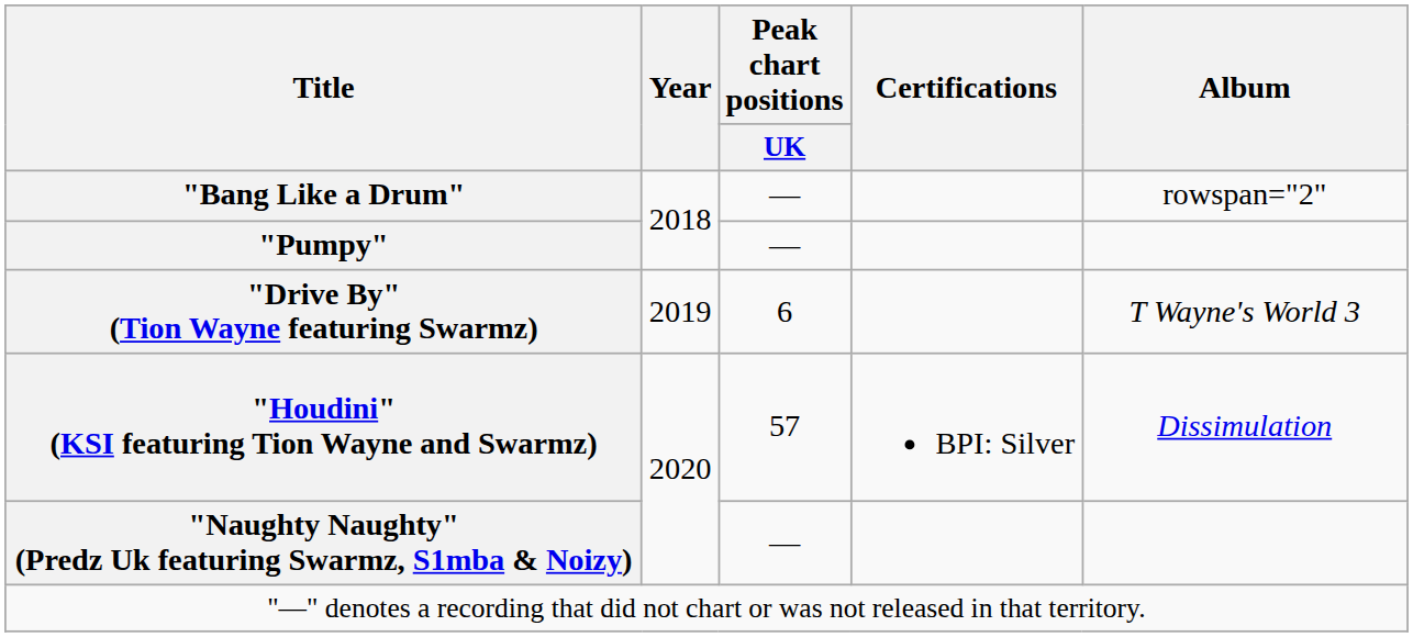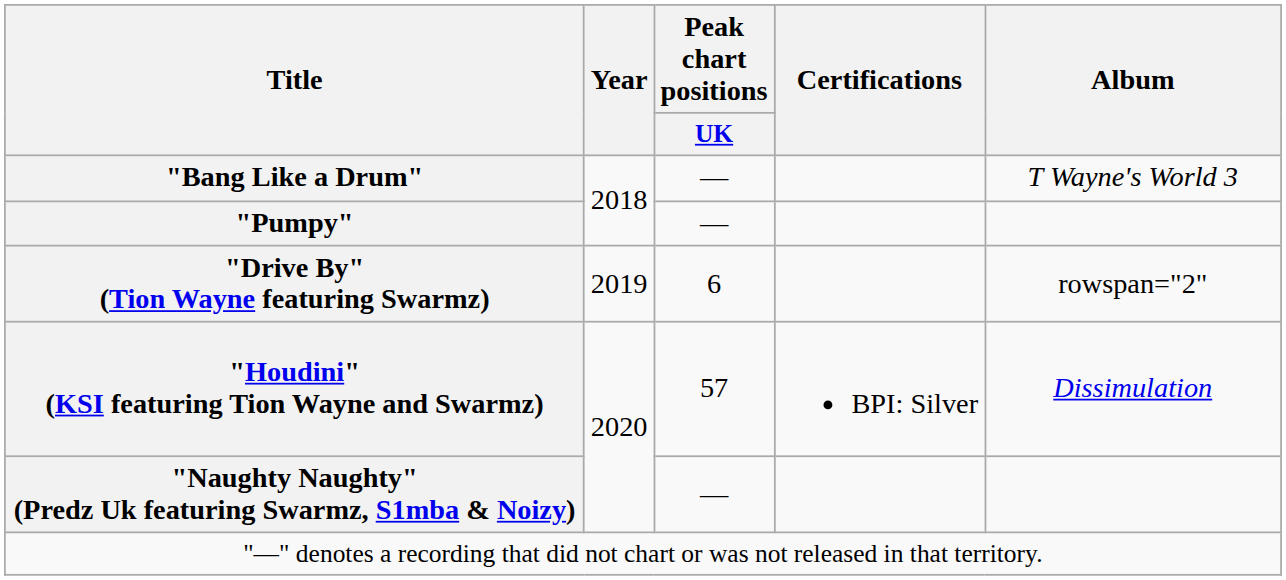"Bang Like a Drum" | Album: rowspan="2" -> T Wayne's World 3
"Drive By" (Tion Wayne featuring Swarmz) | Album: T Wayne's World 3 -> rowspan="2"
